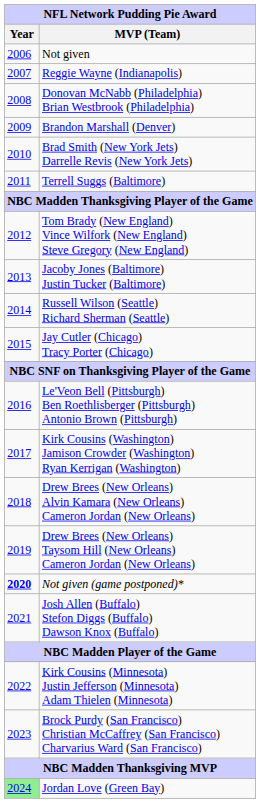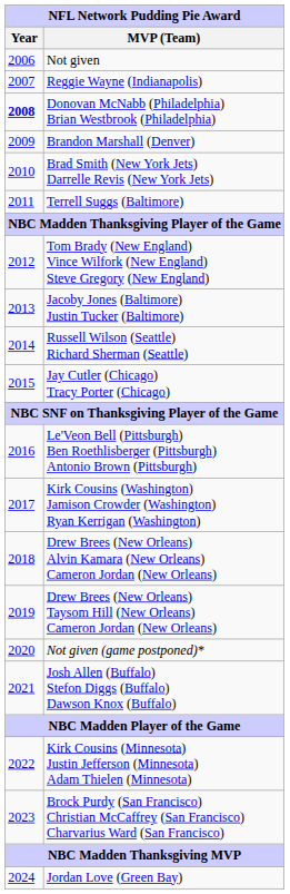Donovan McNabb (Philadelphia) Brian Westbrook (Philadelphia) | Year: normal -> bold
Not given (game postponed)* | Year: bold -> normal
Jordan Love (Green Bay) | Year: lightgreen background -> no background
